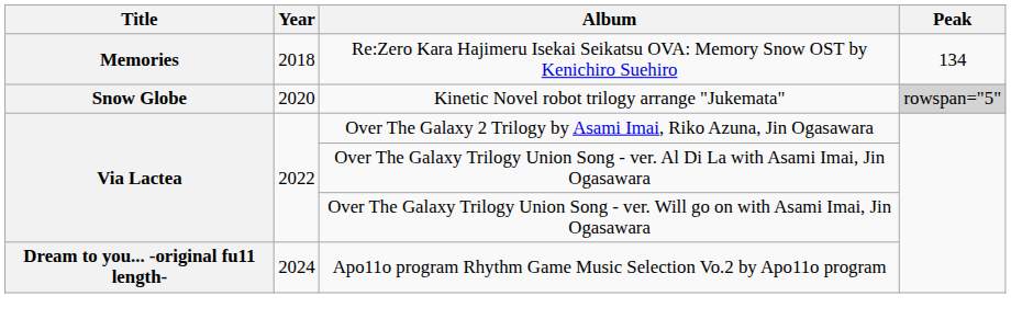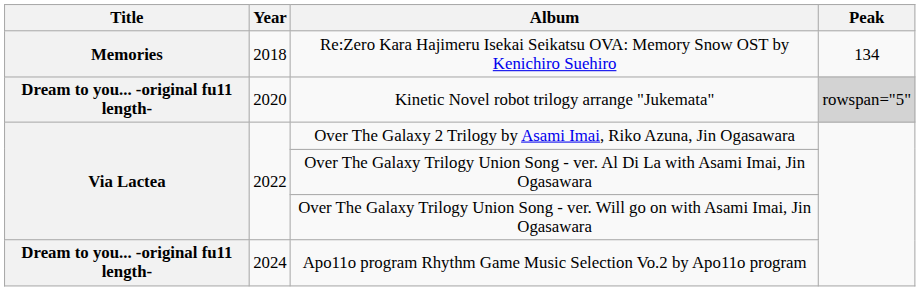Kinetic Novel robot trilogy arrange "Jukemata" | Title: Snow Globe -> Dream to you... -original fu11 length-
